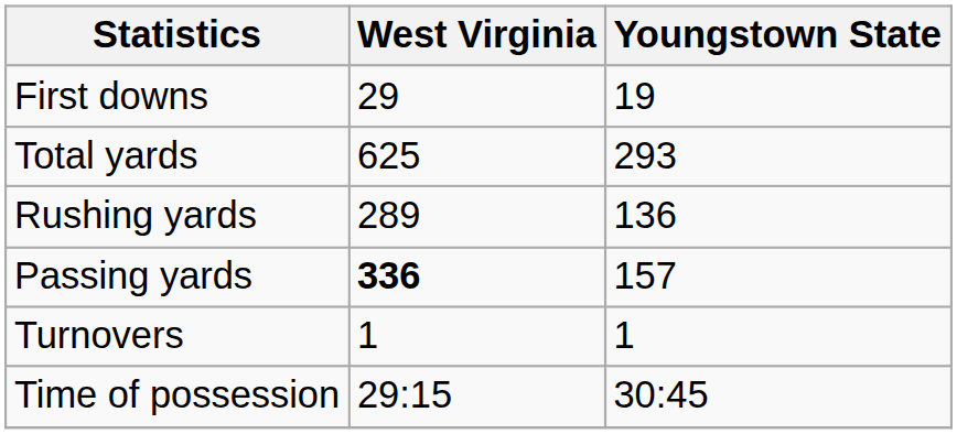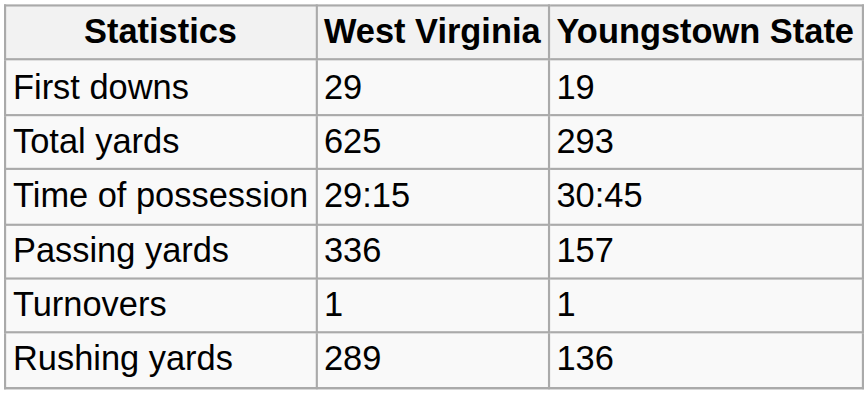rows swapped: Rushing yards <-> Time of possession
Passing yards | West Virginia: bold -> normal
